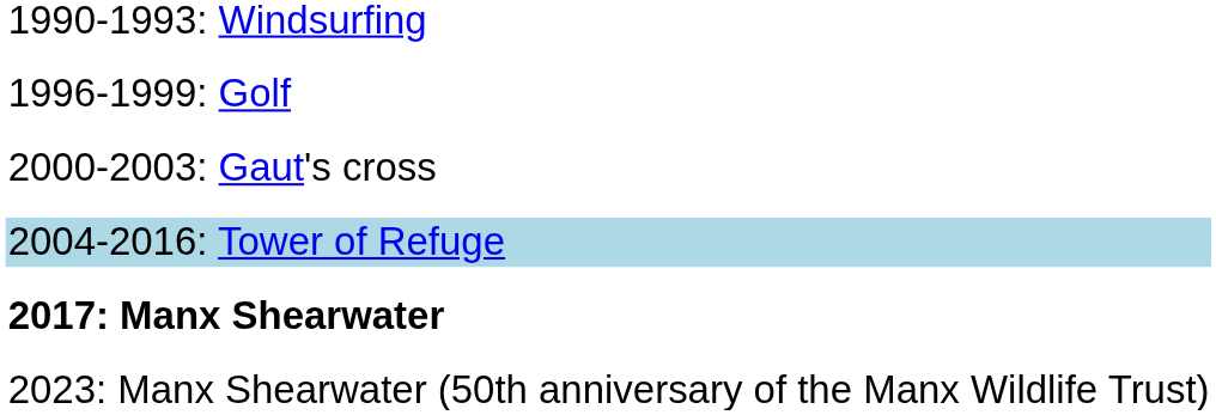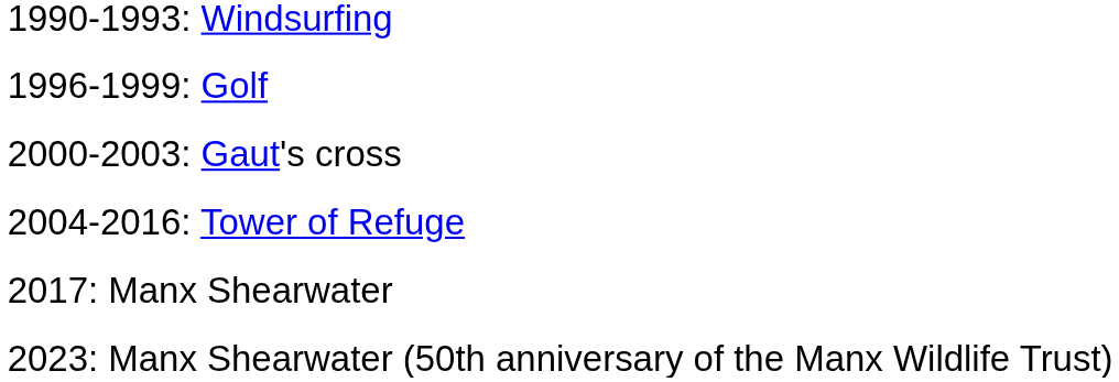row 4 | column 1: lightblue background -> no background
row 5 | column 1: bold -> normal
